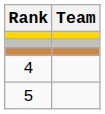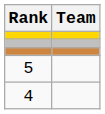row 5 | Rank: 4 -> 5
row 6 | Rank: 5 -> 4
